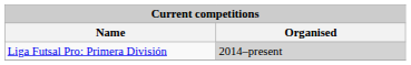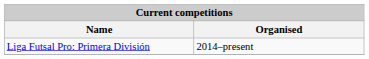Liga Futsal Pro: Primera División | Organised: lightgrey background -> no background
